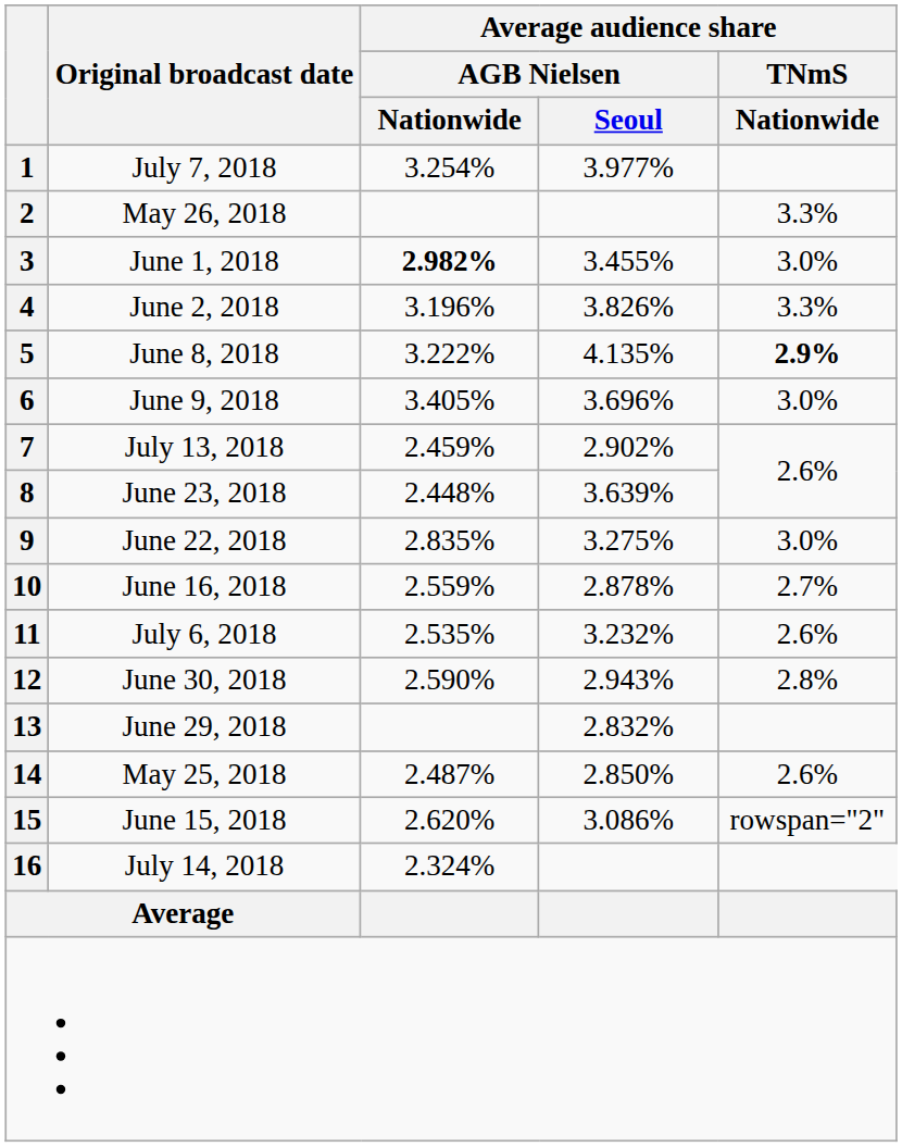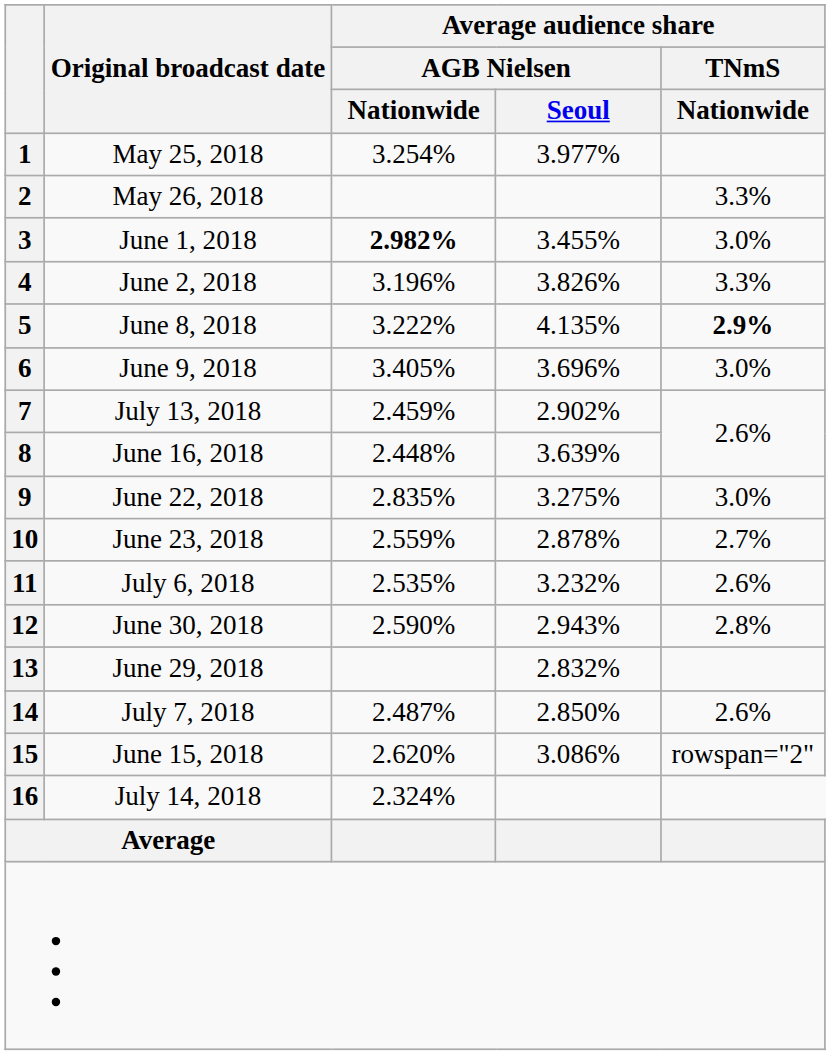1 | Original broadcast date: July 7, 2018 -> May 25, 2018
8 | Original broadcast date: June 23, 2018 -> June 16, 2018
10 | Original broadcast date: June 16, 2018 -> June 23, 2018
14 | Original broadcast date: May 25, 2018 -> July 7, 2018
